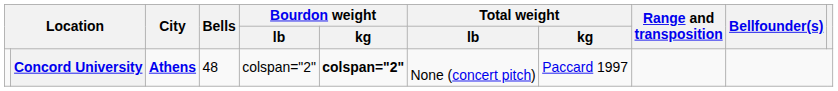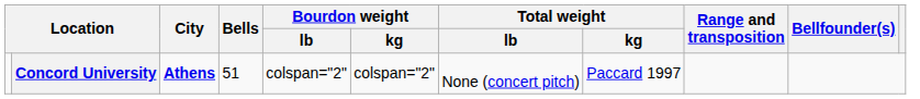Concord University | Bells: 48 -> 51
Concord University | Bourdon weight / kg: bold -> normal
